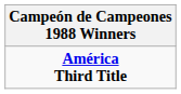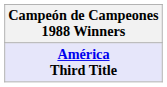row 2 | column 1: no background -> lavender background
